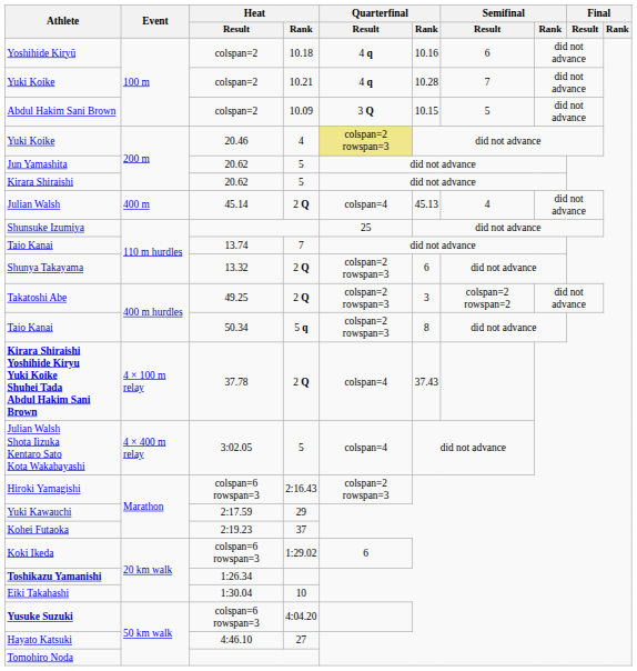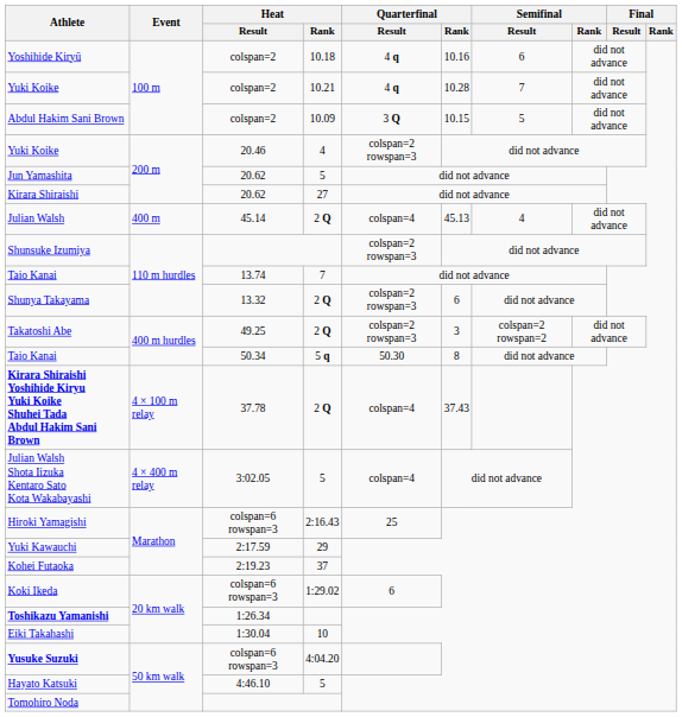Yuki Koike / 20.46 | Quarterfinal / Result: khaki background -> no background
Kirara Shiraishi | Heat / Rank: 5 -> 27
Shunsuke Izumiya | Quarterfinal / Result: 25 -> colspan=2 rowspan=3
Taio Kanai / 50.34 | Quarterfinal / Result: colspan=2 rowspan=3 -> 50.30
Hiroki Yamagishi | Quarterfinal / Result: colspan=2 rowspan=3 -> 25
Hayato Katsuki | Heat / Rank: 27 -> 5
